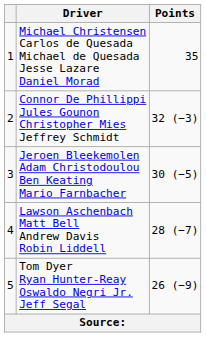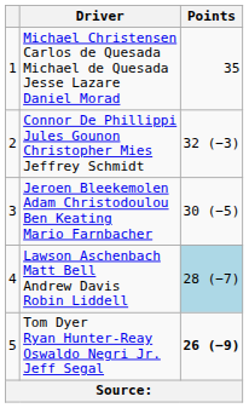Lawson Aschenbach Matt Bell Andrew Davis Robin Liddell | Points: no background -> lightblue background
Tom Dyer Ryan Hunter-Reay Oswaldo Negri Jr. Jeff Segal | Points: normal -> bold
